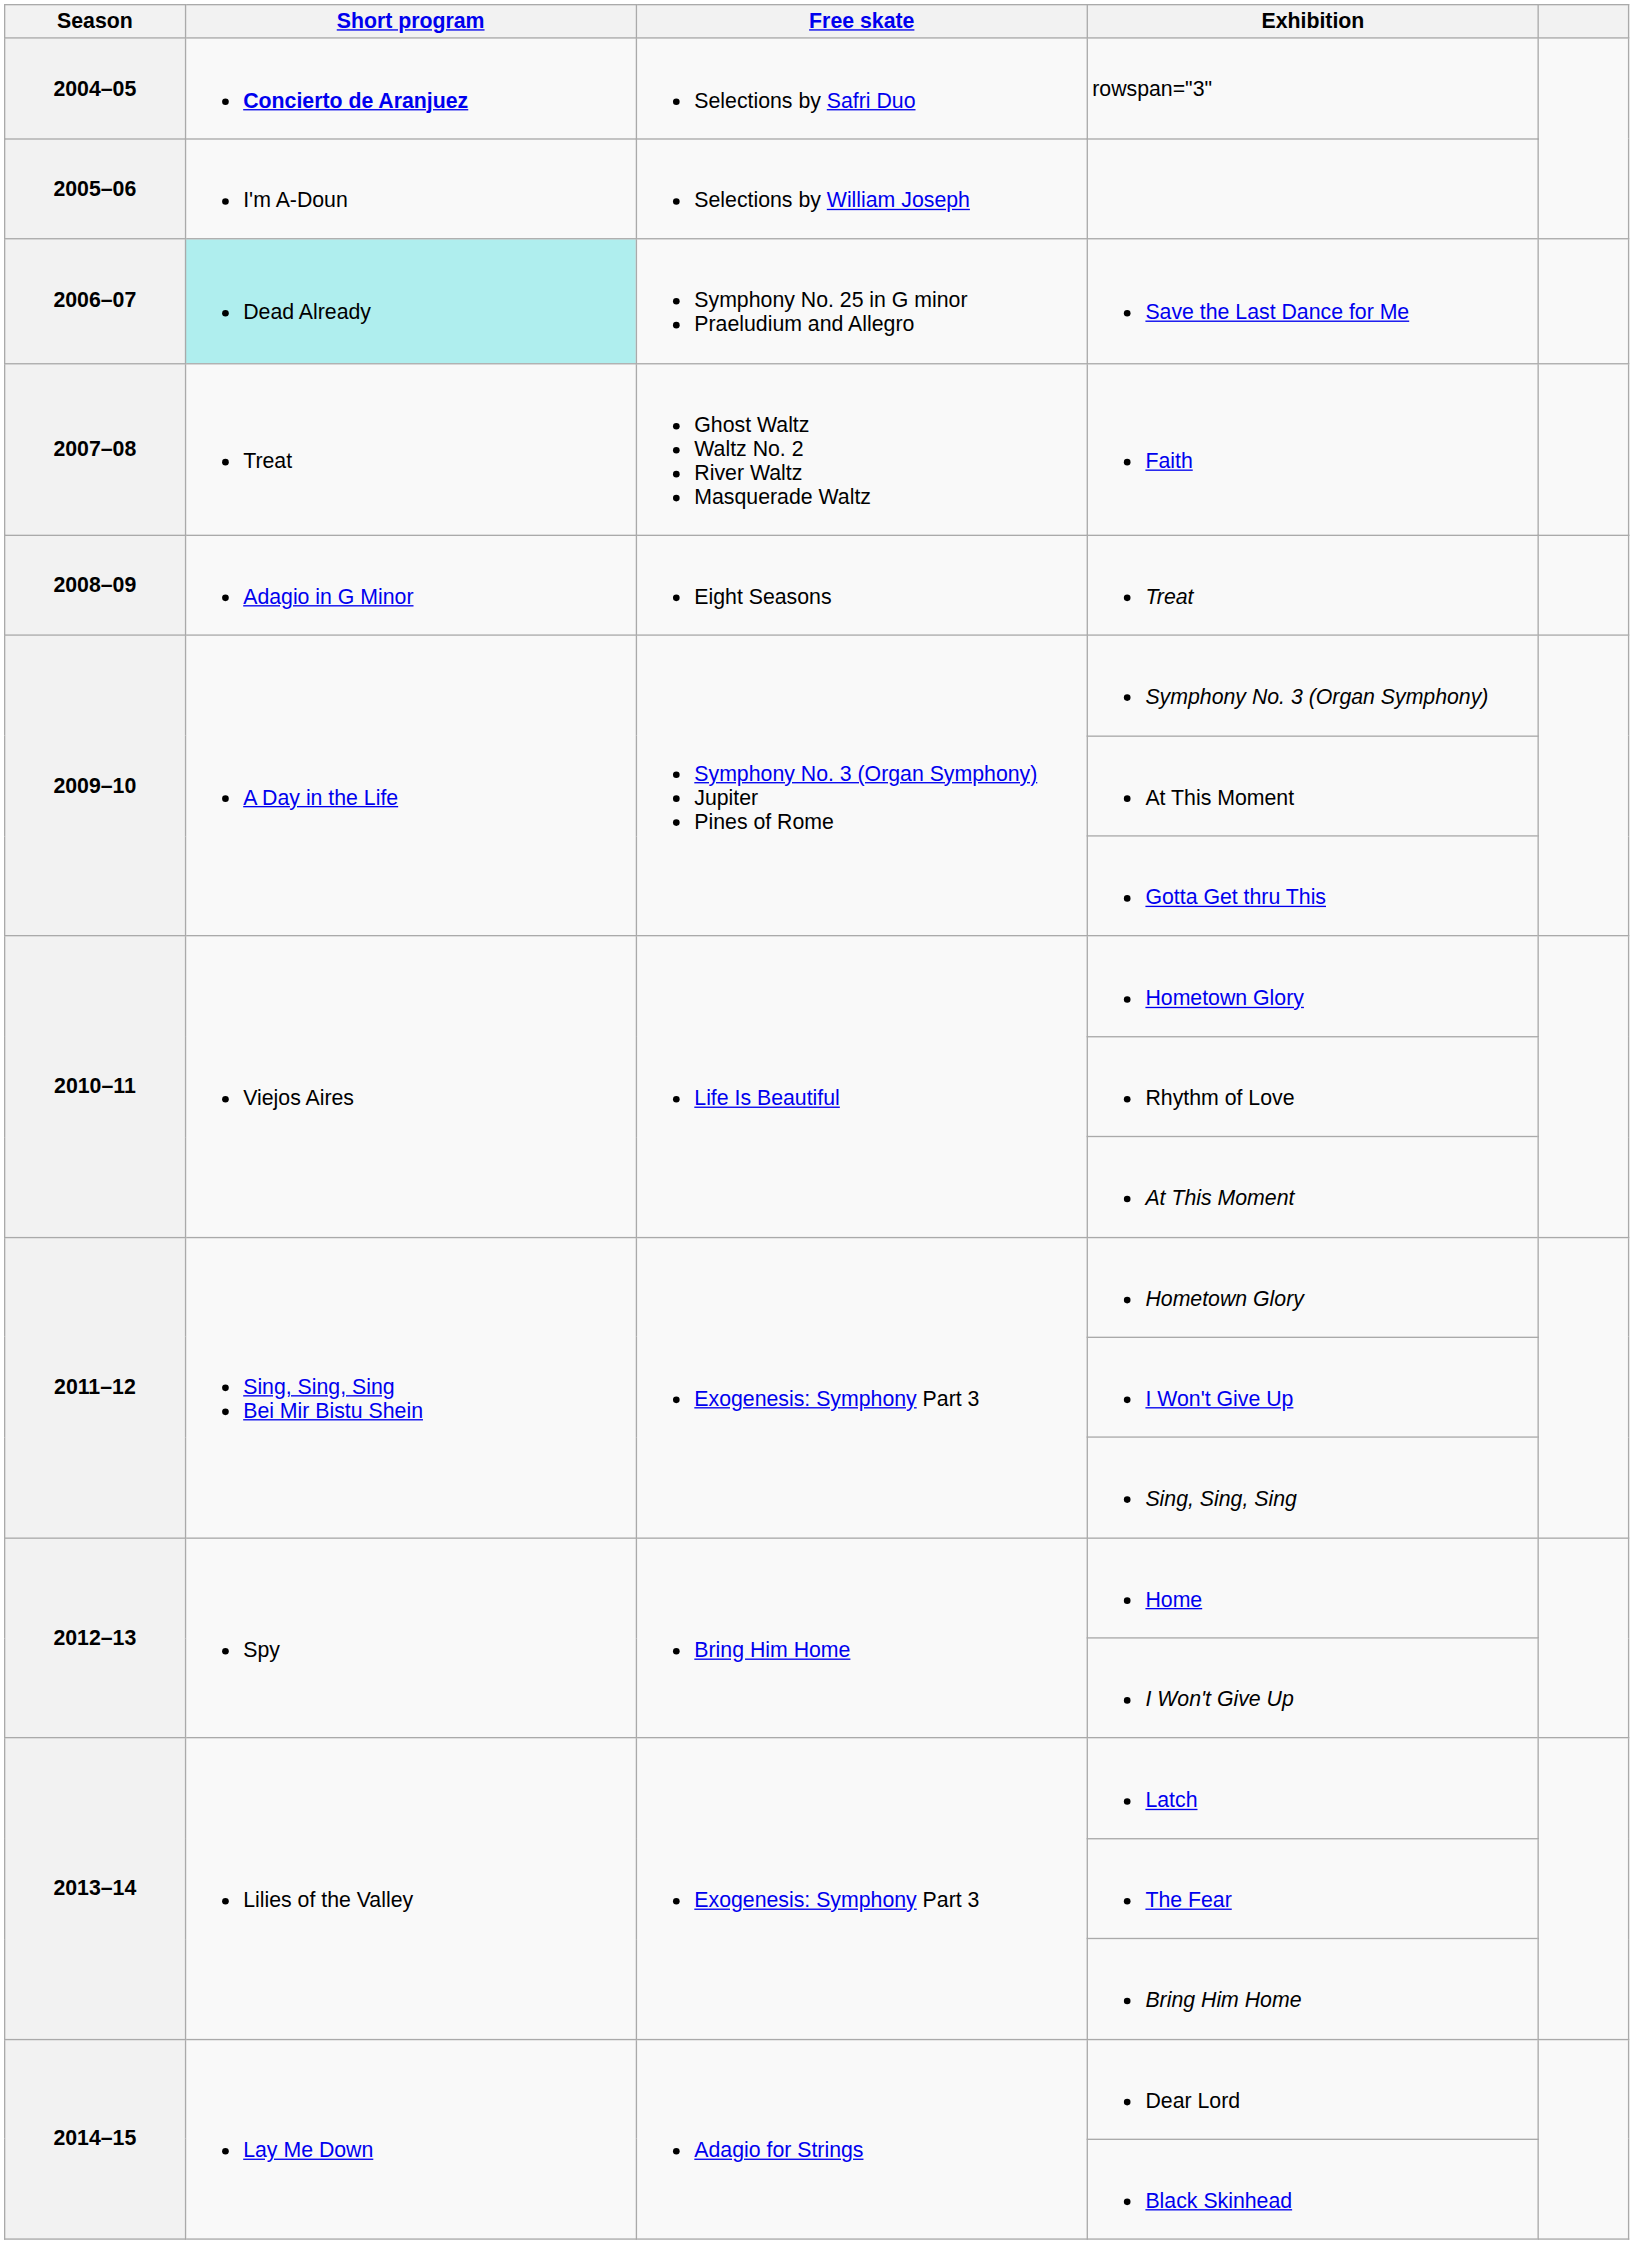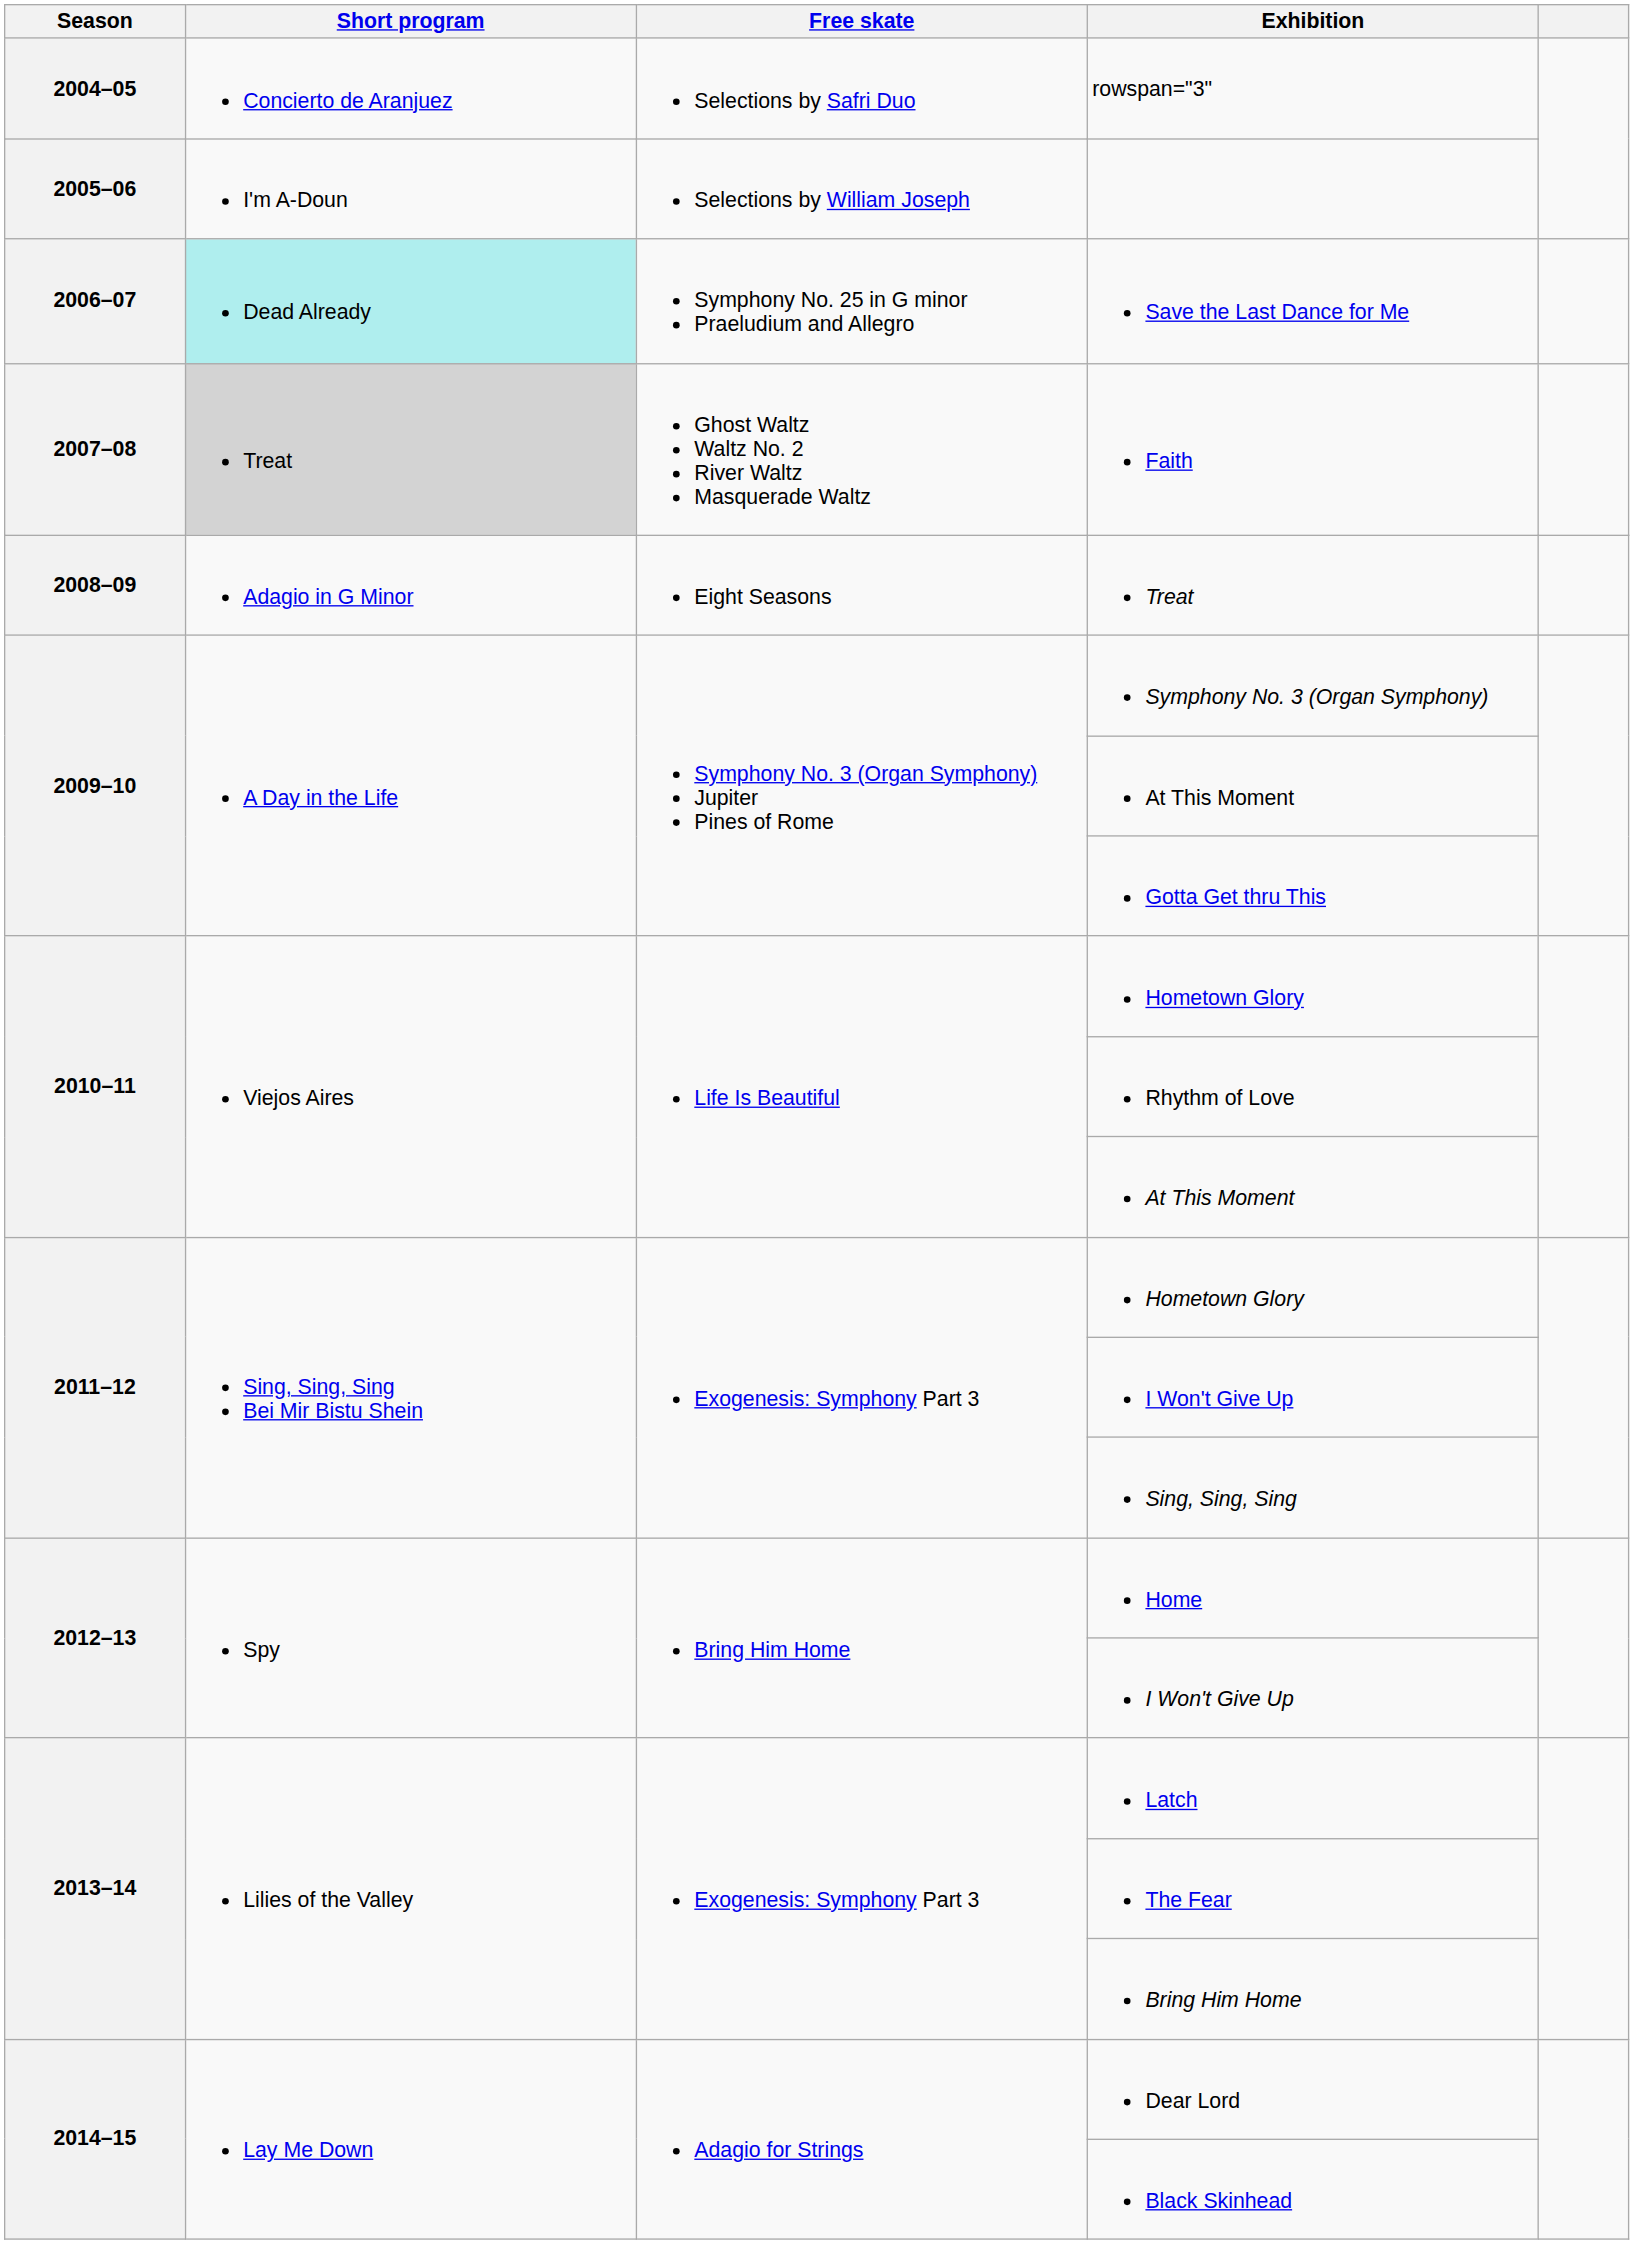rowspan="3" | Short program: bold -> normal
Ghost Waltz Waltz No. 2 River Waltz Masquerade Waltz / Faith | Short program: no background -> lightgrey background
